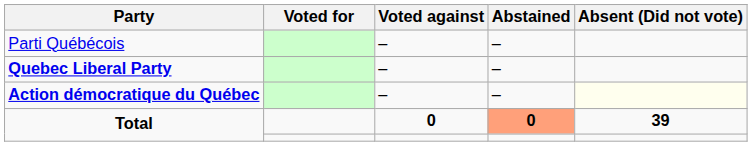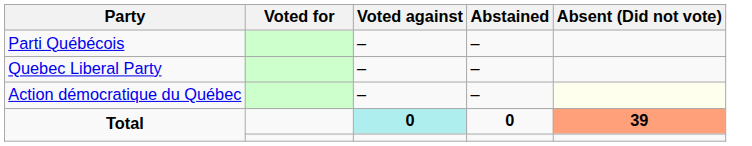Quebec Liberal Party | Party: bold -> normal
Action démocratique du Québec | Party: bold -> normal
Total / 0 | Voted against: no background -> paleturquoise background
Total / 0 | Abstained: lightsalmon background -> no background
Total / 0 | Absent (Did not vote): no background -> lightsalmon background
